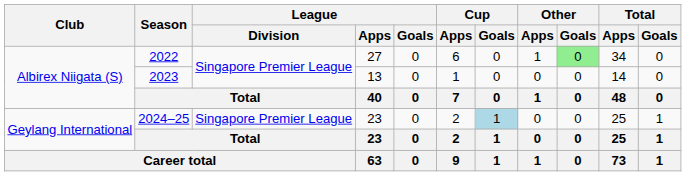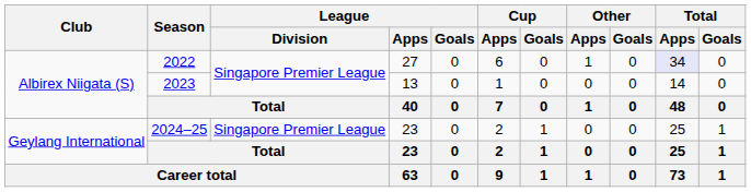2022 | Other / Goals: lightgreen background -> no background
2022 | Total / Apps: no background -> lavender background
2024–25 | Cup / Goals: lightblue background -> no background
